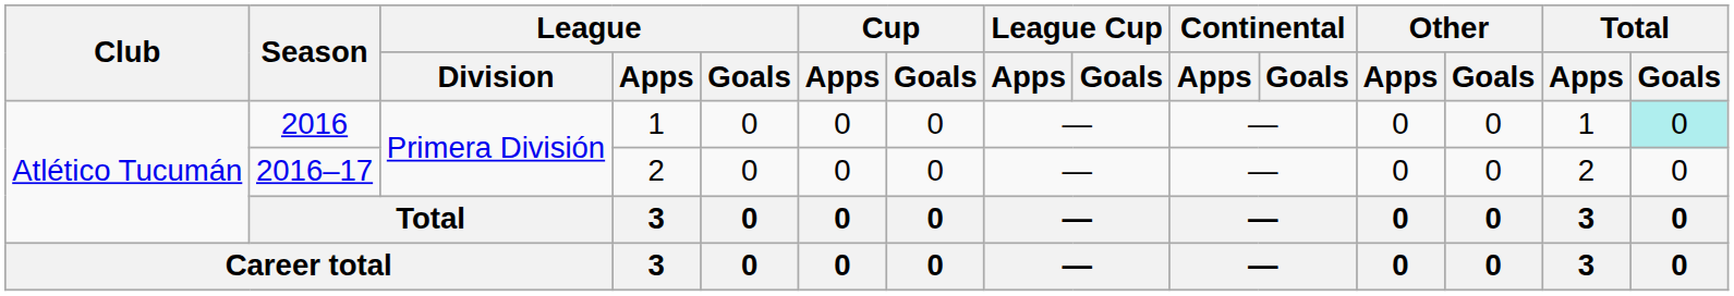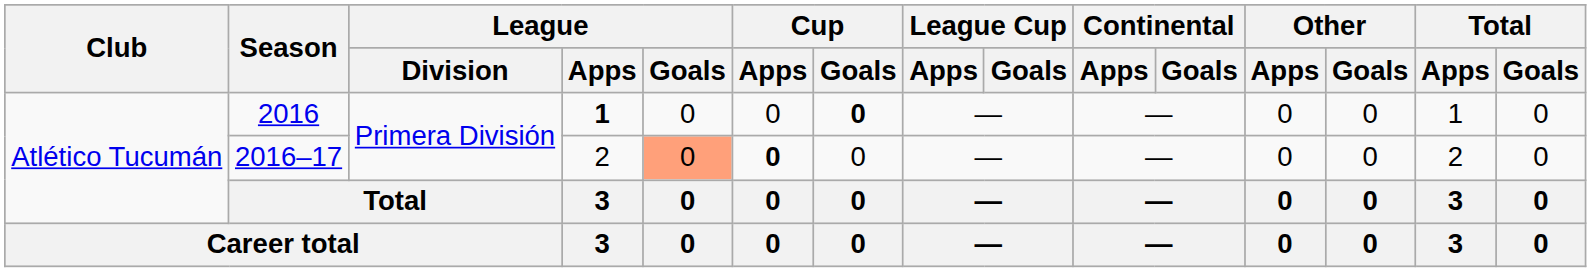2016 | League / Apps: normal -> bold
2016 | Cup / Goals: normal -> bold
2016 | Total / Goals: paleturquoise background -> no background
2016–17 | League / Goals: no background -> lightsalmon background
2016–17 | Cup / Apps: normal -> bold
